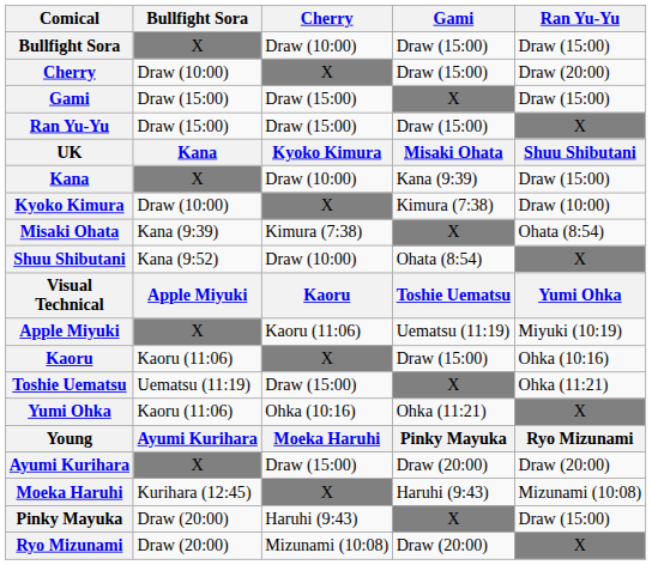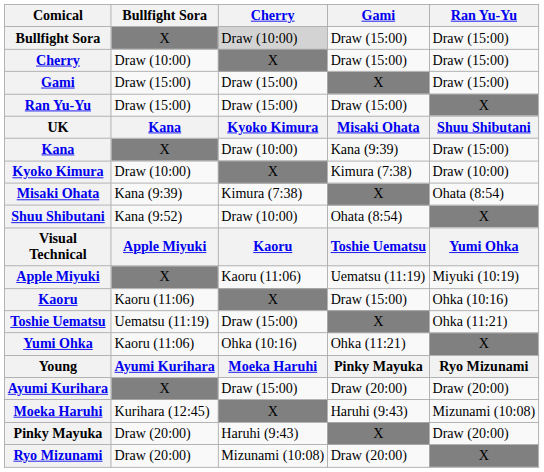row 2 | Cherry: no background -> lightgrey background
row 3 | Ran Yu-Yu: Draw (20:00) -> Draw (15:00)
row 19 | Ran Yu-Yu: Draw (15:00) -> Draw (20:00)
